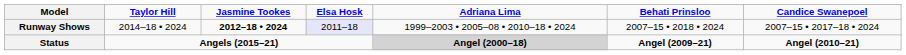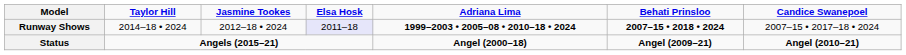Runway Shows | Jasmine Tookes: bold -> normal
Runway Shows | Adriana Lima: normal -> bold
Runway Shows | Behati Prinsloo: normal -> bold
Status | Adriana Lima: lightgrey background -> no background
